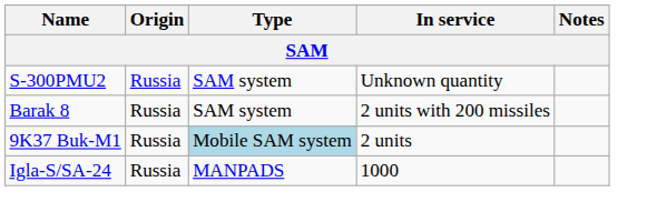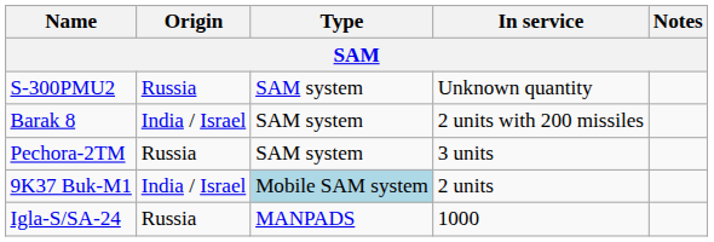Barak 8 | Origin: Russia -> India / Israel
+ row: Pechora-2TM | Russia | SAM system | 3 units
9K37 Buk-M1 | Origin: Russia -> India / Israel
